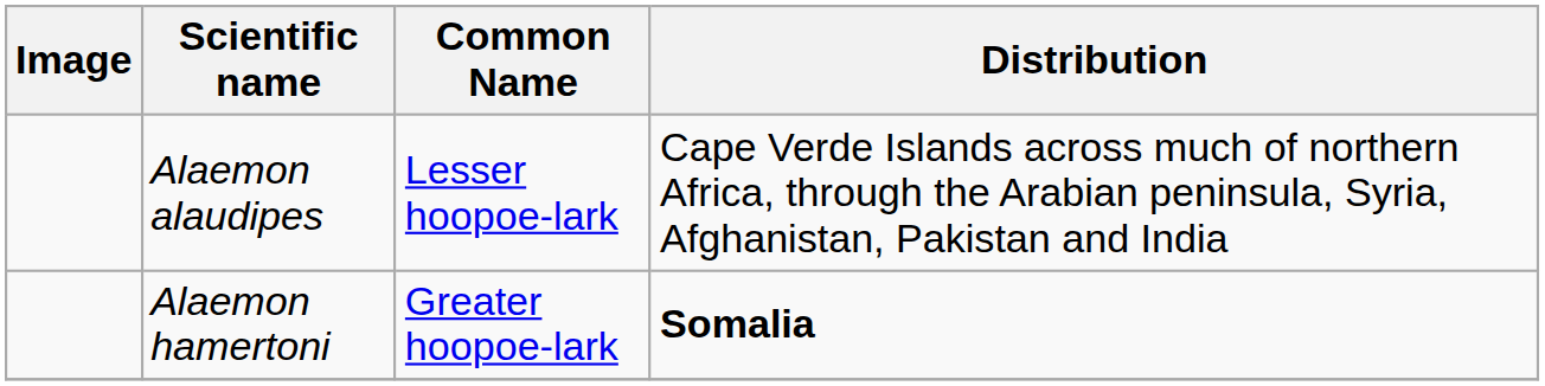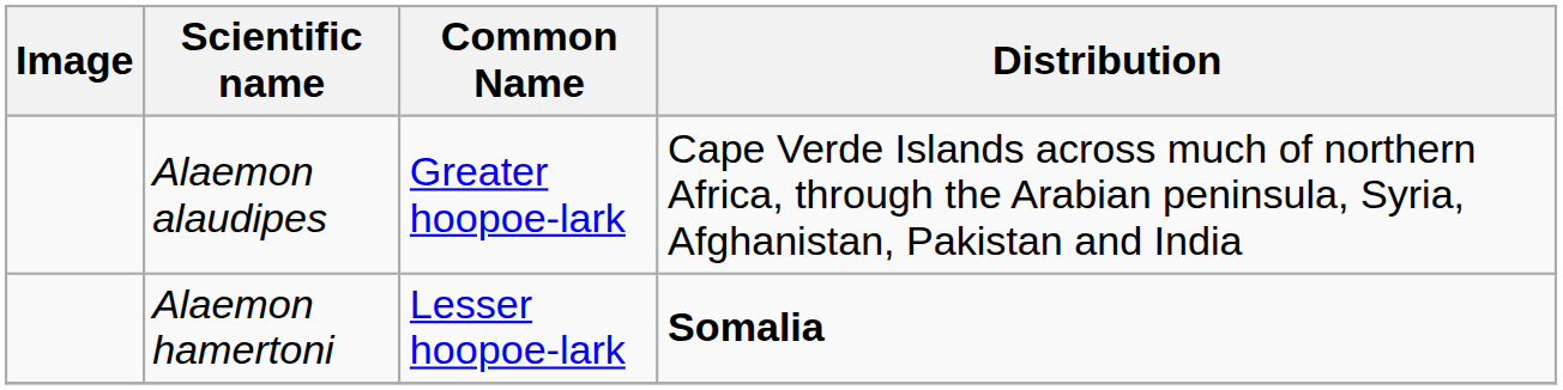Alaemon alaudipes | Common Name: Lesser hoopoe-lark -> Greater hoopoe-lark
Alaemon hamertoni | Common Name: Greater hoopoe-lark -> Lesser hoopoe-lark
